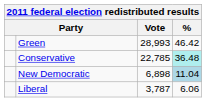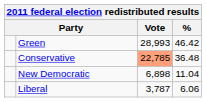Conservative | Vote: no background -> lightsalmon background
Conservative | %: paleturquoise background -> no background
New Democratic | %: lightblue background -> no background
